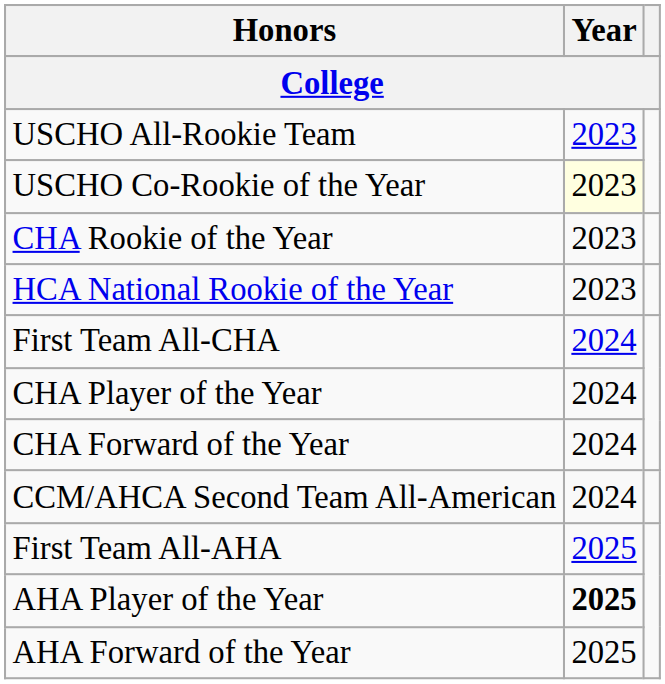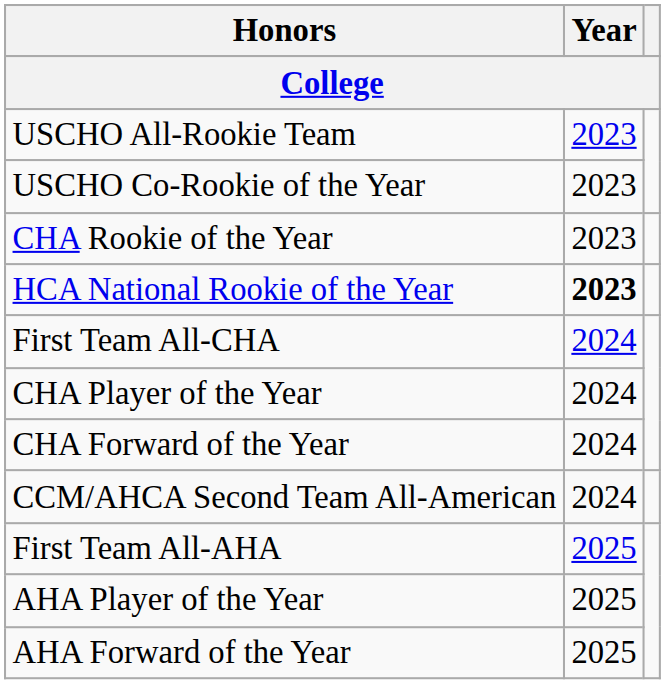USCHO Co-Rookie of the Year | Year: lightyellow background -> no background
HCA National Rookie of the Year | Year: normal -> bold
AHA Player of the Year | Year: bold -> normal
